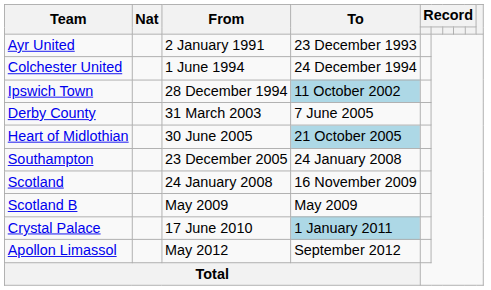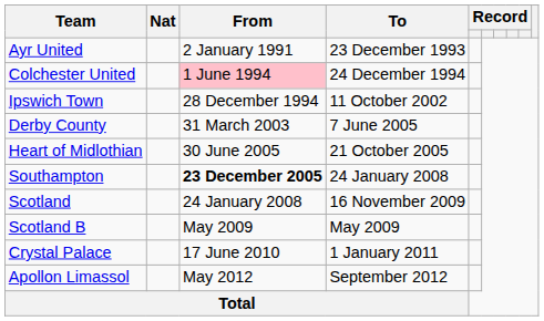Colchester United | From: no background -> pink background
Ipswich Town | To: lightblue background -> no background
Heart of Midlothian | To: lightblue background -> no background
Southampton | From: normal -> bold
Crystal Palace | To: lightblue background -> no background
